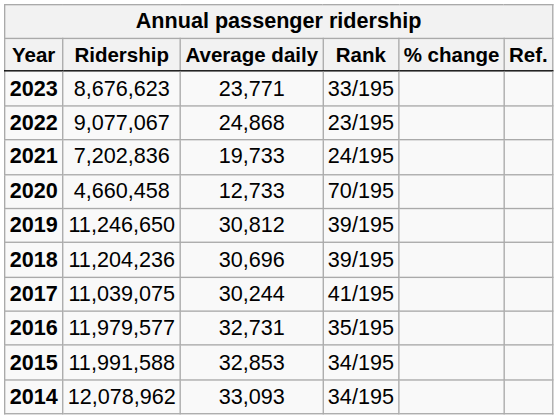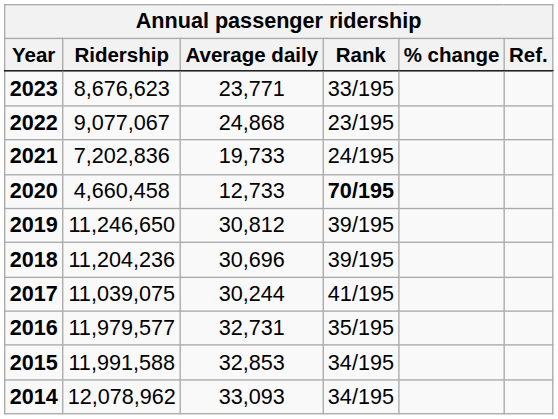2020 | Rank: normal -> bold
